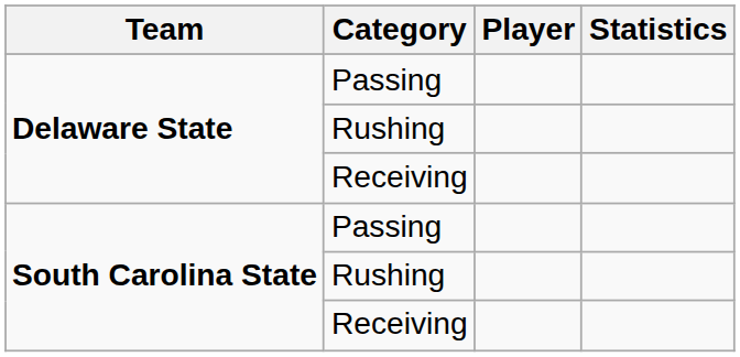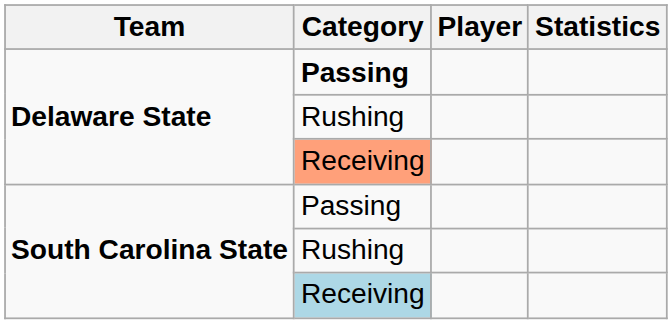Delaware State / Passing | Category: normal -> bold
Delaware State / Receiving | Category: no background -> lightsalmon background
South Carolina State / Receiving | Category: no background -> lightblue background
